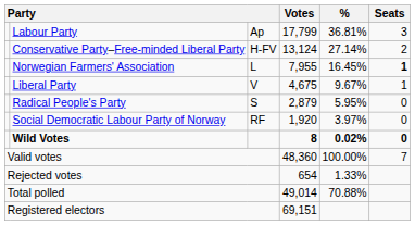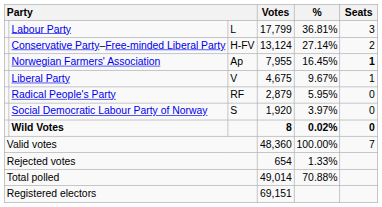Labour Party | column 3: Ap -> L
Norwegian Farmers' Association | column 3: L -> Ap
Radical People's Party | column 3: S -> RF
Social Democratic Labour Party of Norway | column 3: RF -> S
